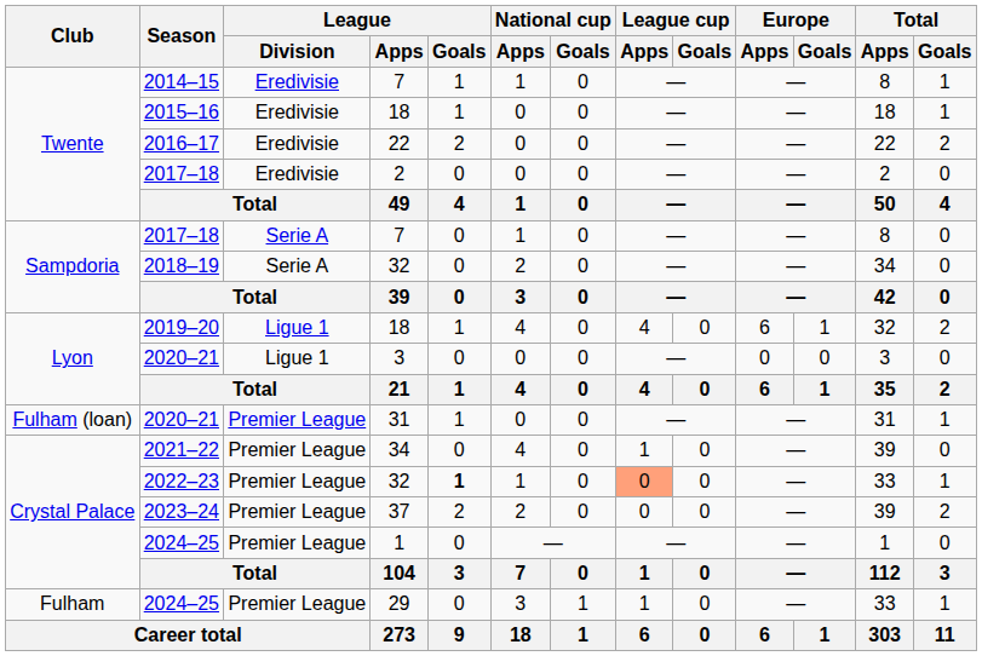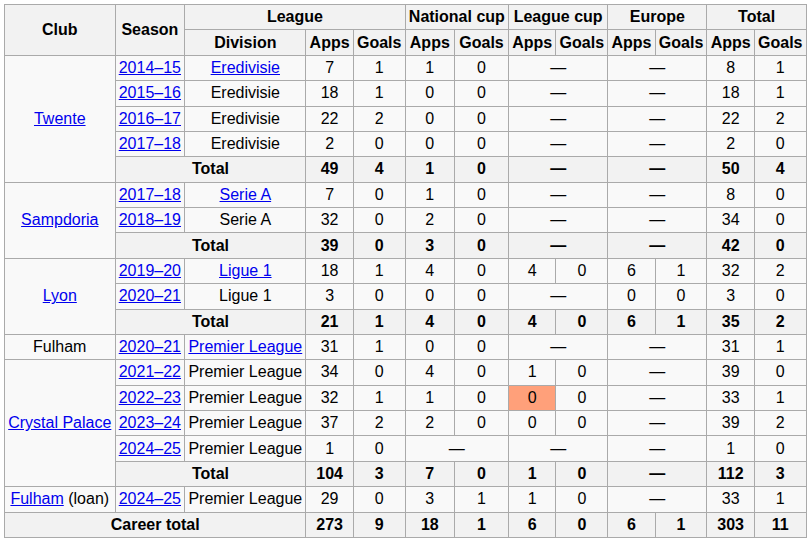2020–21 / 31 | Club: Fulham (loan) -> Fulham
2022–23 | League / Goals: bold -> normal
2024–25 / 29 | Club: Fulham -> Fulham (loan)
